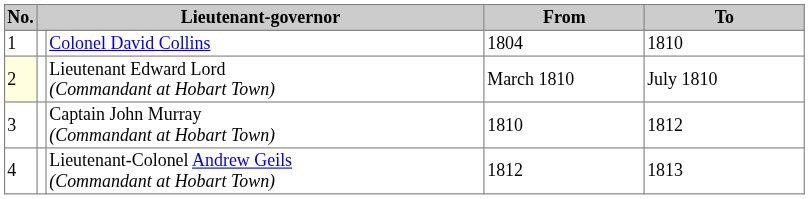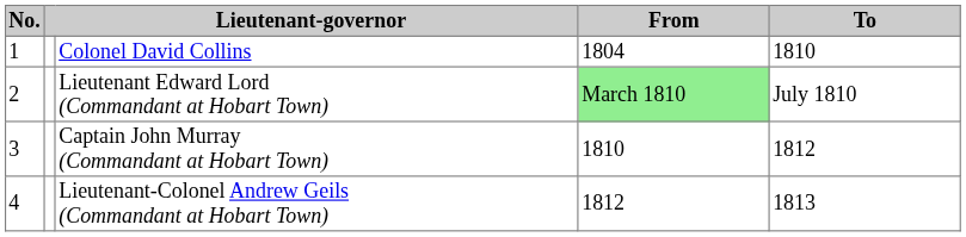Lieutenant Edward Lord (Commandant at Hobart Town) | No.: lightyellow background -> no background
Lieutenant Edward Lord (Commandant at Hobart Town) | From: no background -> lightgreen background
